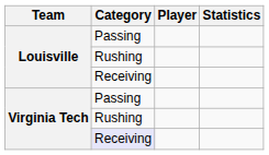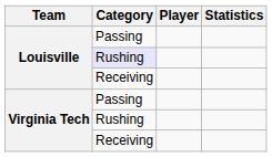Louisville / Rushing | Category: no background -> lavender background
Virginia Tech / Receiving | Category: lavender background -> no background
